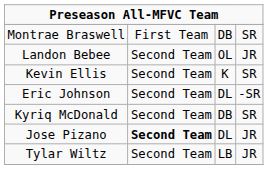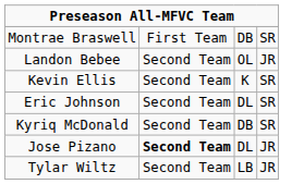Eric Johnson | column 4: -SR -> SR
